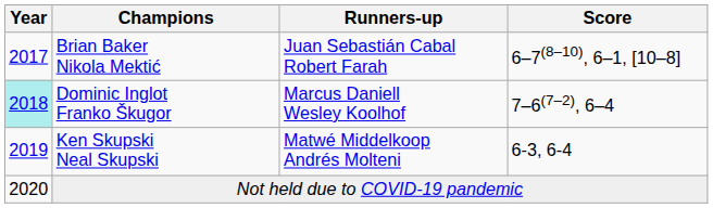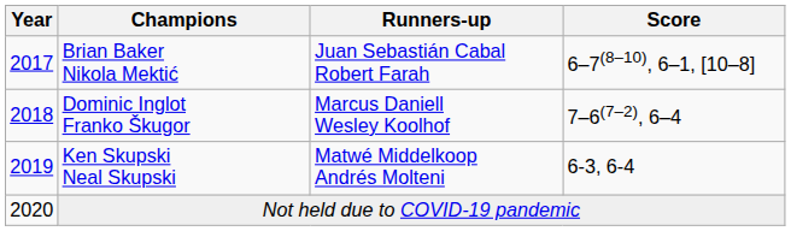Dominic Inglot Franko Škugor | Year: paleturquoise background -> no background
